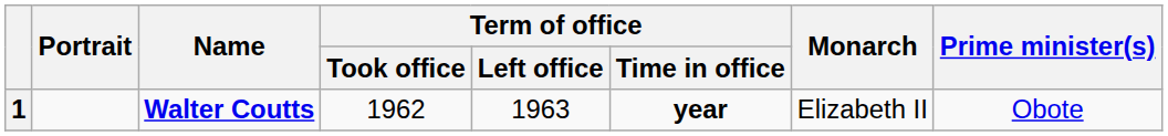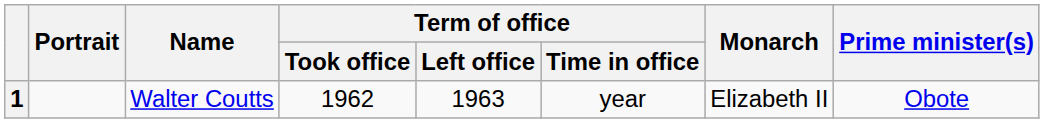1 | Name: bold -> normal
1 | Term of office / Time in office: bold -> normal
